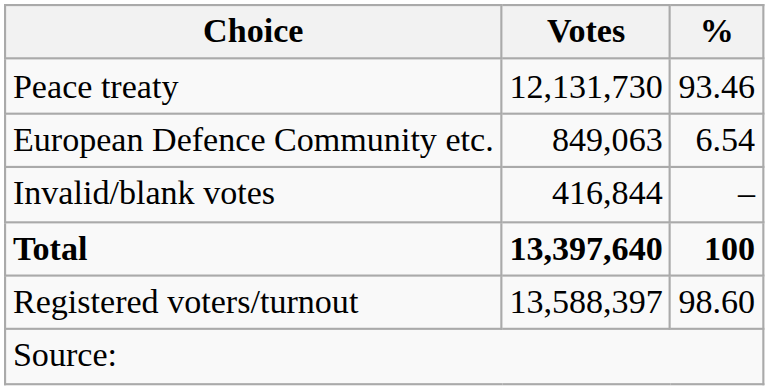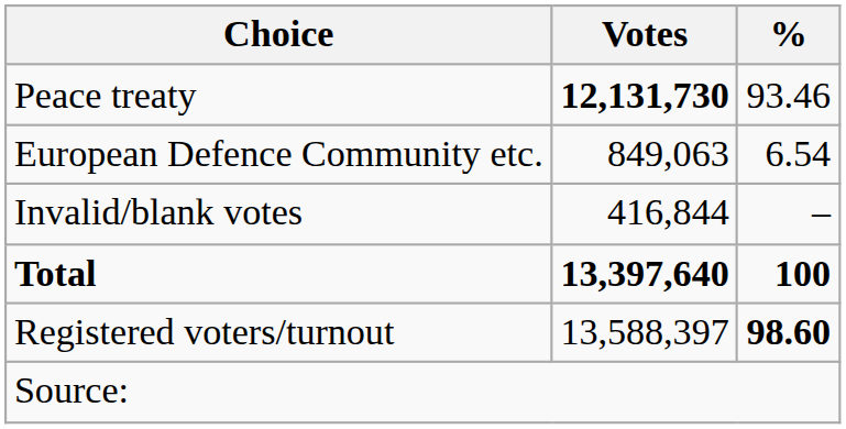Peace treaty | Votes: normal -> bold
Registered voters/turnout | %: normal -> bold
